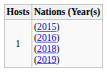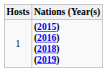1 | Nations (Year(s): normal -> bold
